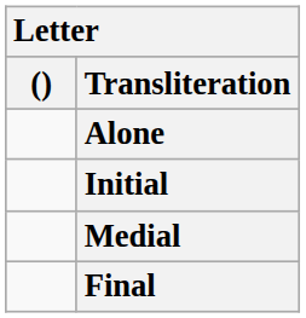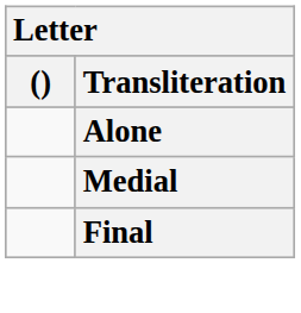- row: Initial
